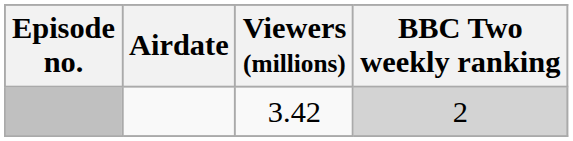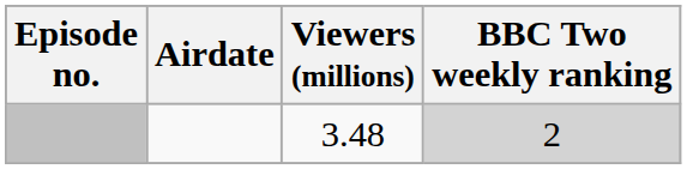row 2 | Viewers (millions): 3.42 -> 3.48
